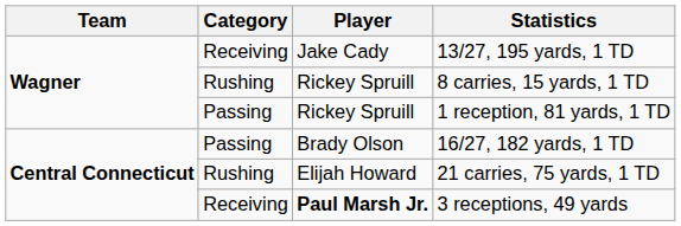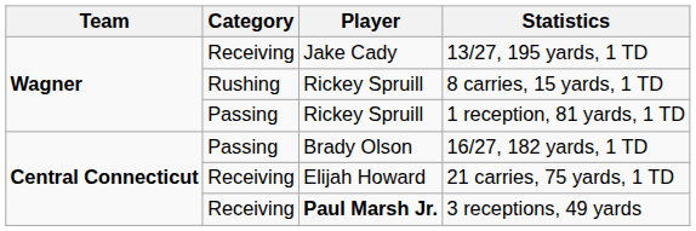21 carries, 75 yards, 1 TD | Category: Rushing -> Receiving
